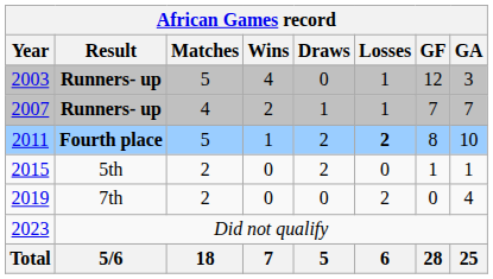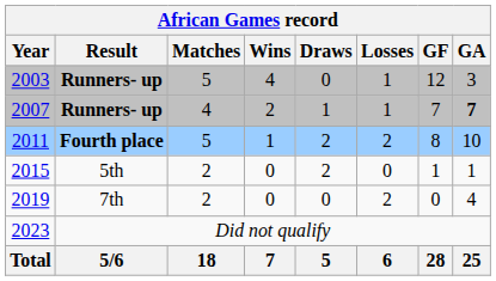2007 | African Games record / GA: normal -> bold
2011 | African Games record / Losses: bold -> normal
